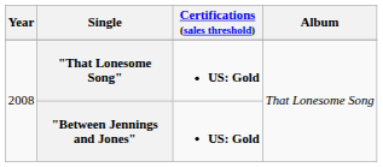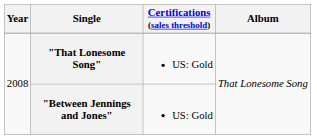"That Lonesome Song" | Certifications (sales threshold): bold -> normal
"Between Jennings and Jones" | Certifications (sales threshold): bold -> normal
